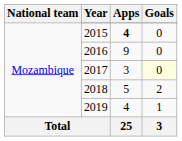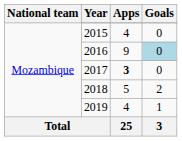2015 | Apps: bold -> normal
2016 | Goals: no background -> lightblue background
2017 | Apps: normal -> bold
2017 | Goals: lightyellow background -> no background
